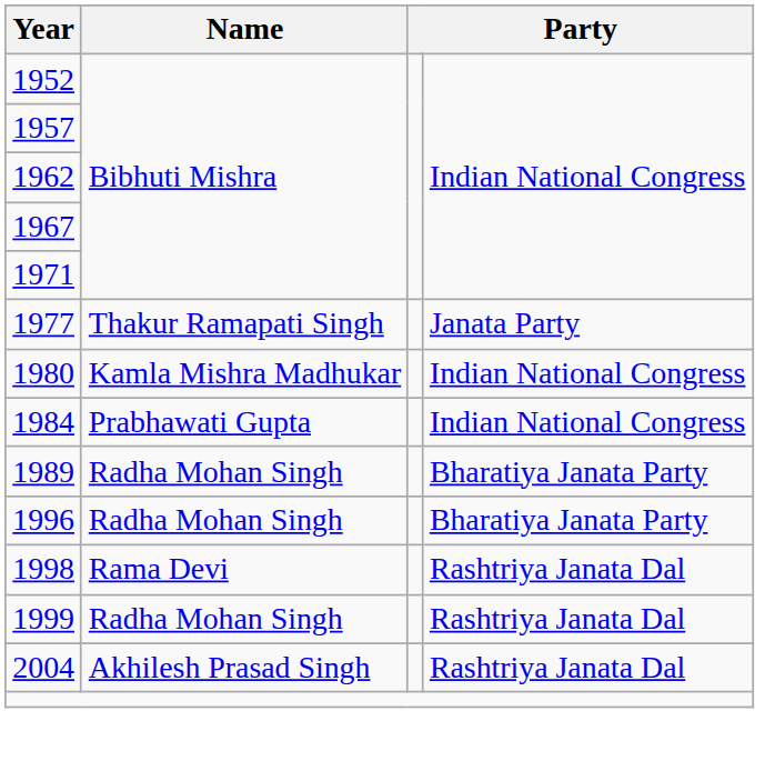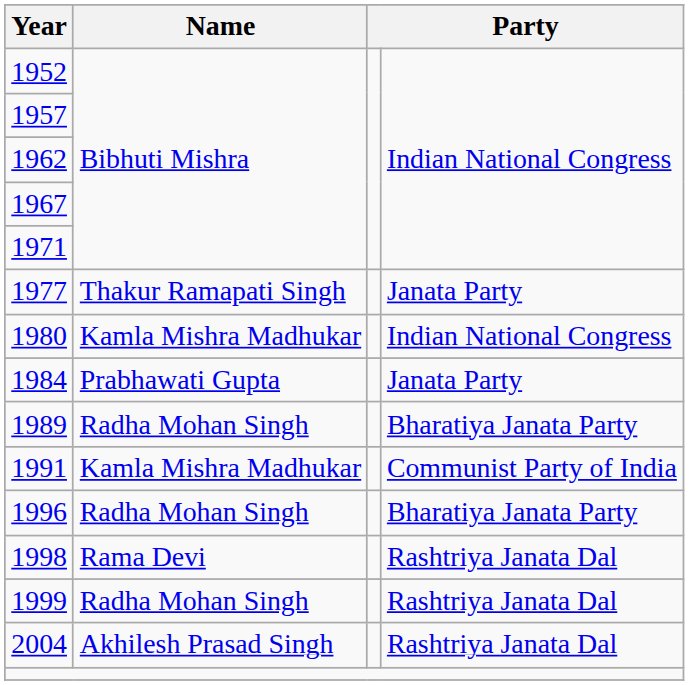1984 | column 4: Indian National Congress -> Janata Party
+ row: 1991 | Kamla Mishra Madhukar | Communist Party of India
